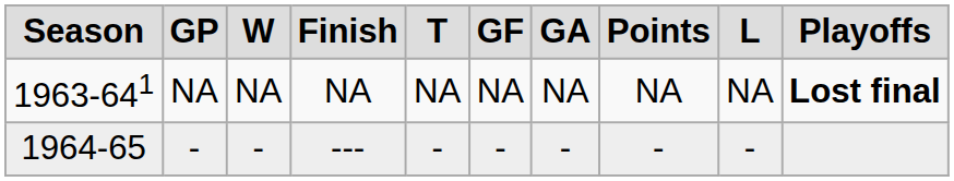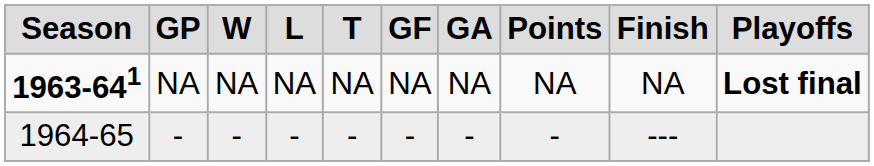columns swapped: L <-> Finish
row 2 | Season: normal -> bold
